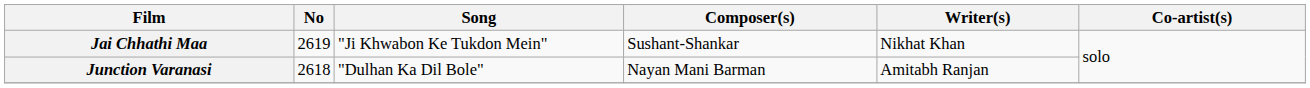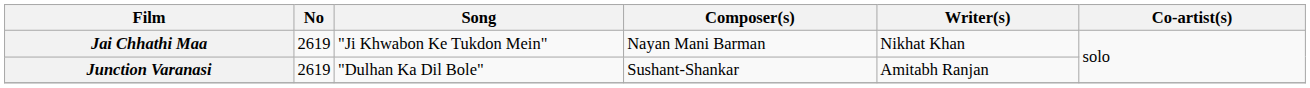Jai Chhathi Maa | Composer(s): Sushant-Shankar -> Nayan Mani Barman
Junction Varanasi | No: 2618 -> 2619
Junction Varanasi | Composer(s): Nayan Mani Barman -> Sushant-Shankar
